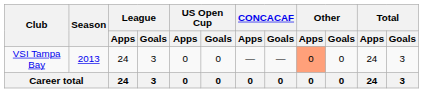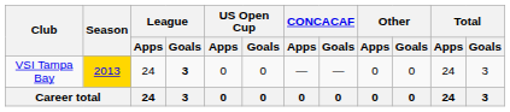VSI Tampa Bay | Season: no background -> gold background
VSI Tampa Bay | League / Goals: normal -> bold
VSI Tampa Bay | Other / Apps: lightsalmon background -> no background
